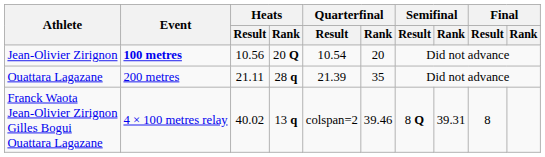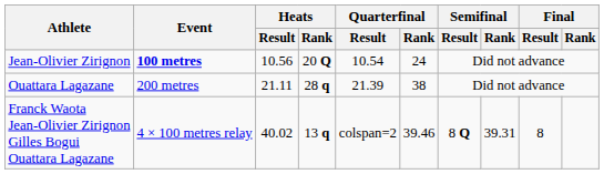Jean-Olivier Zirignon | Quarterfinal / Rank: 20 -> 24
Ouattara Lagazane | Quarterfinal / Rank: 35 -> 38
